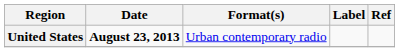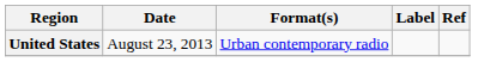United States | Date: bold -> normal
